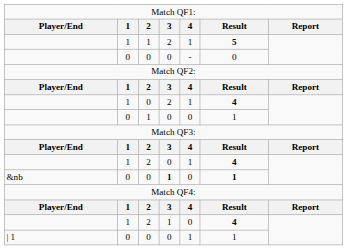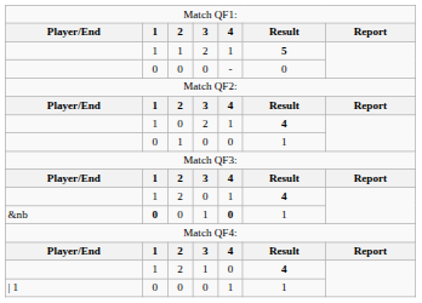&nb | column 2: normal -> bold
&nb | column 4: bold -> normal
&nb | column 5: normal -> bold
&nb | column 6: bold -> normal
